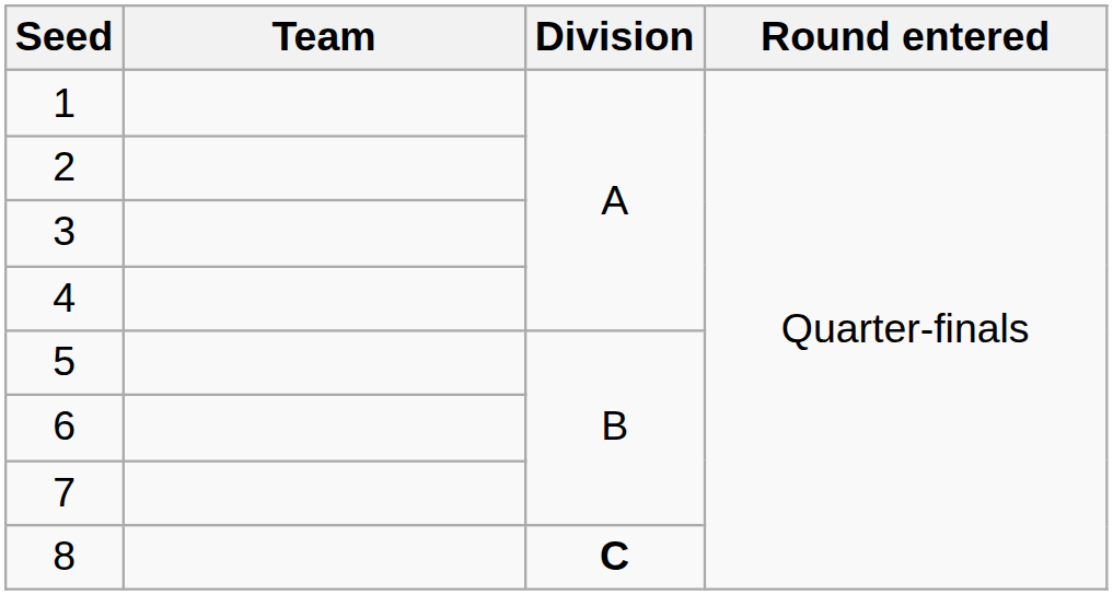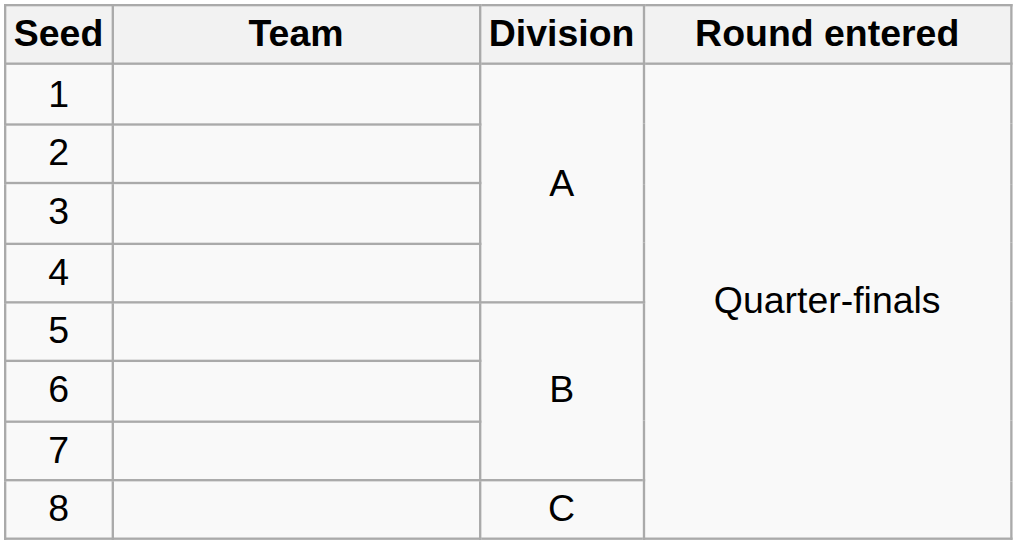8 | Division: bold -> normal
